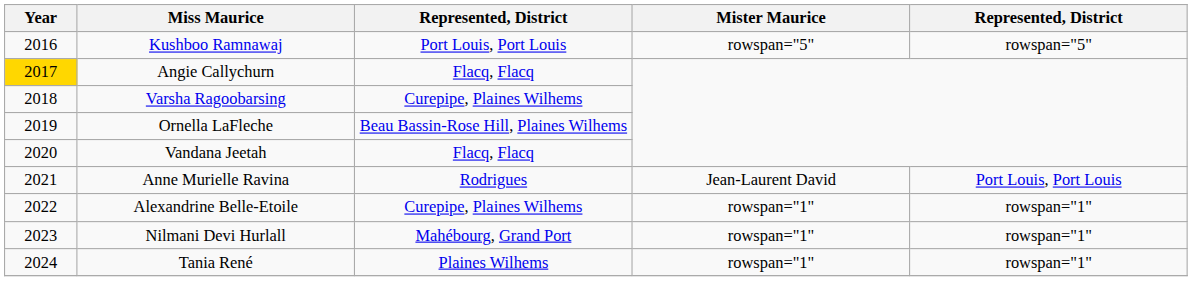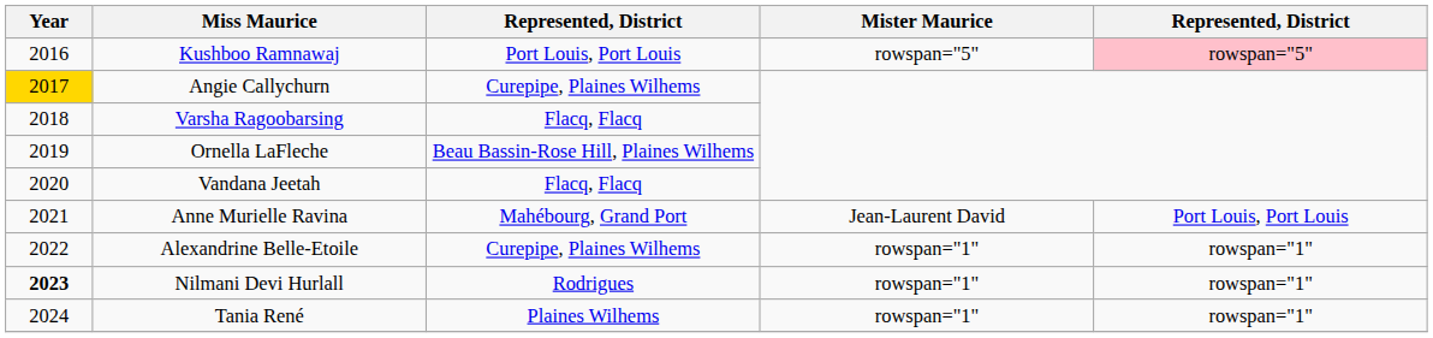Kushboo Ramnawaj | column 5: no background -> pink background
Angie Callychurn | column 3: Flacq, Flacq -> Curepipe, Plaines Wilhems
Varsha Ragoobarsing | column 3: Curepipe, Plaines Wilhems -> Flacq, Flacq
Anne Murielle Ravina | column 3: Rodrigues -> Mahébourg, Grand Port
Nilmani Devi Hurlall | Year: normal -> bold
Nilmani Devi Hurlall | column 3: Mahébourg, Grand Port -> Rodrigues
